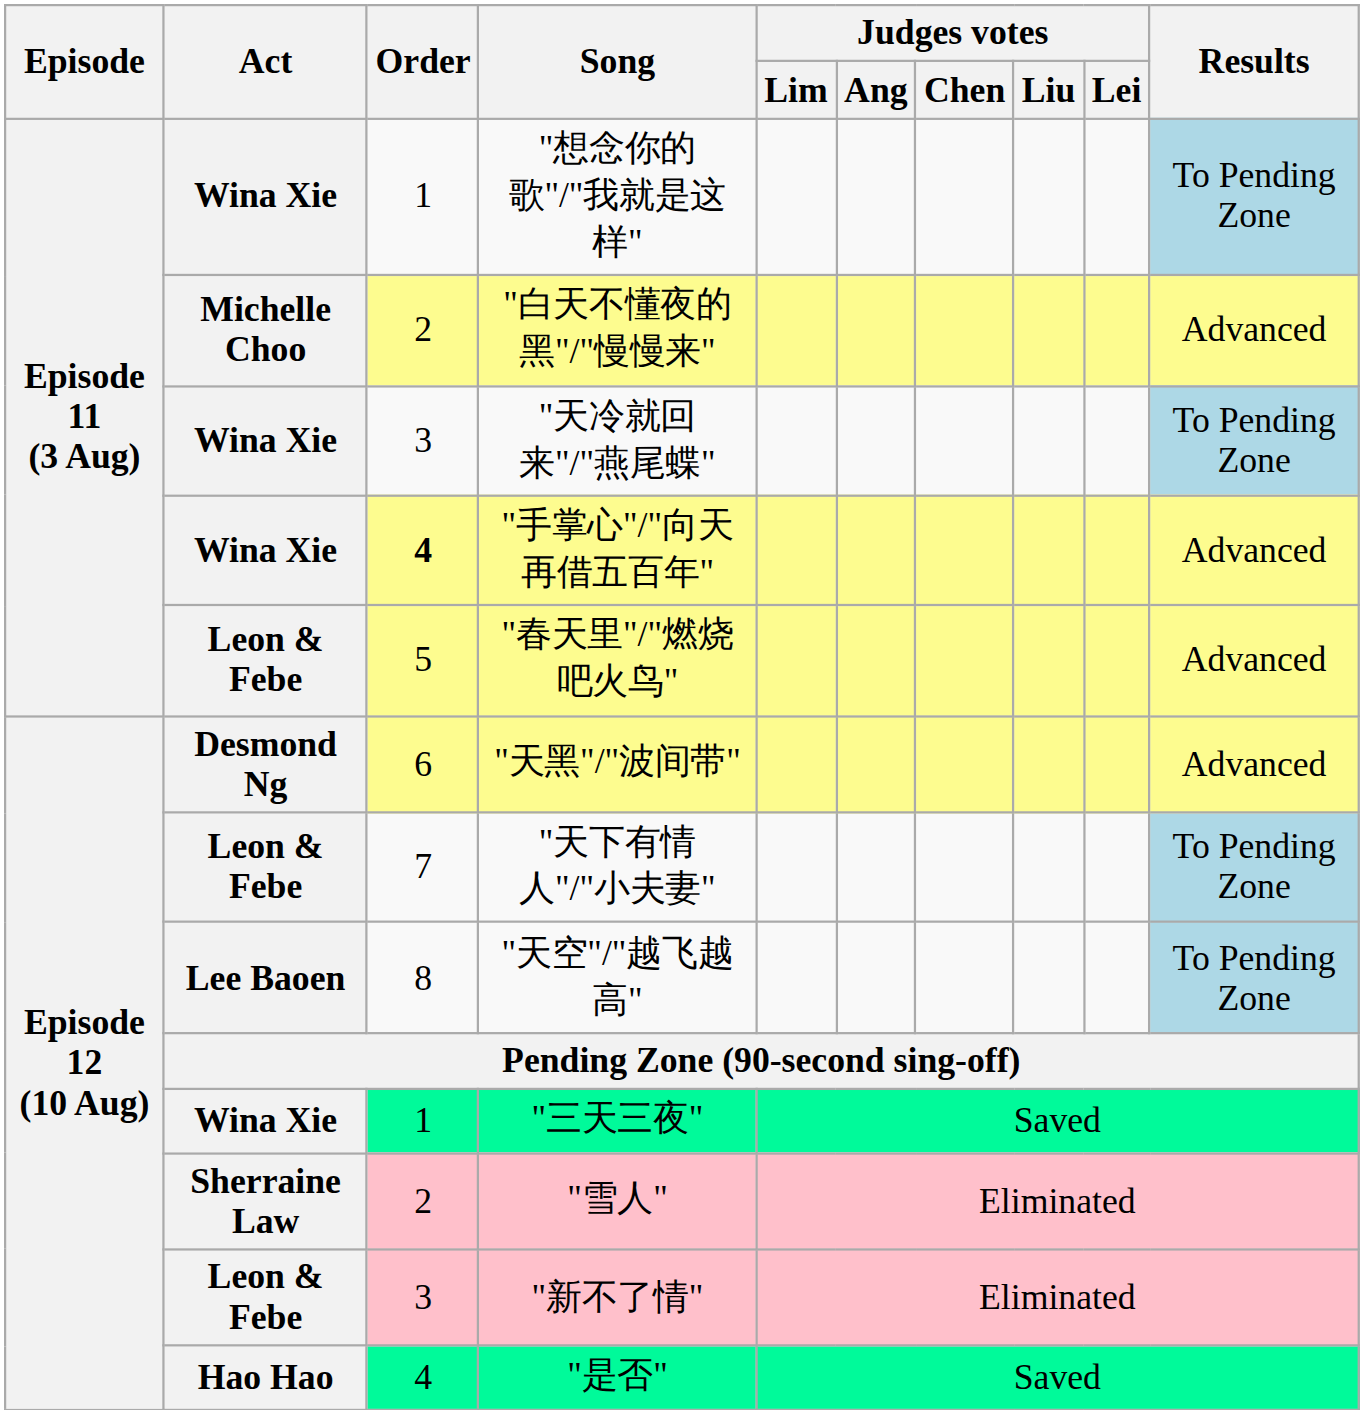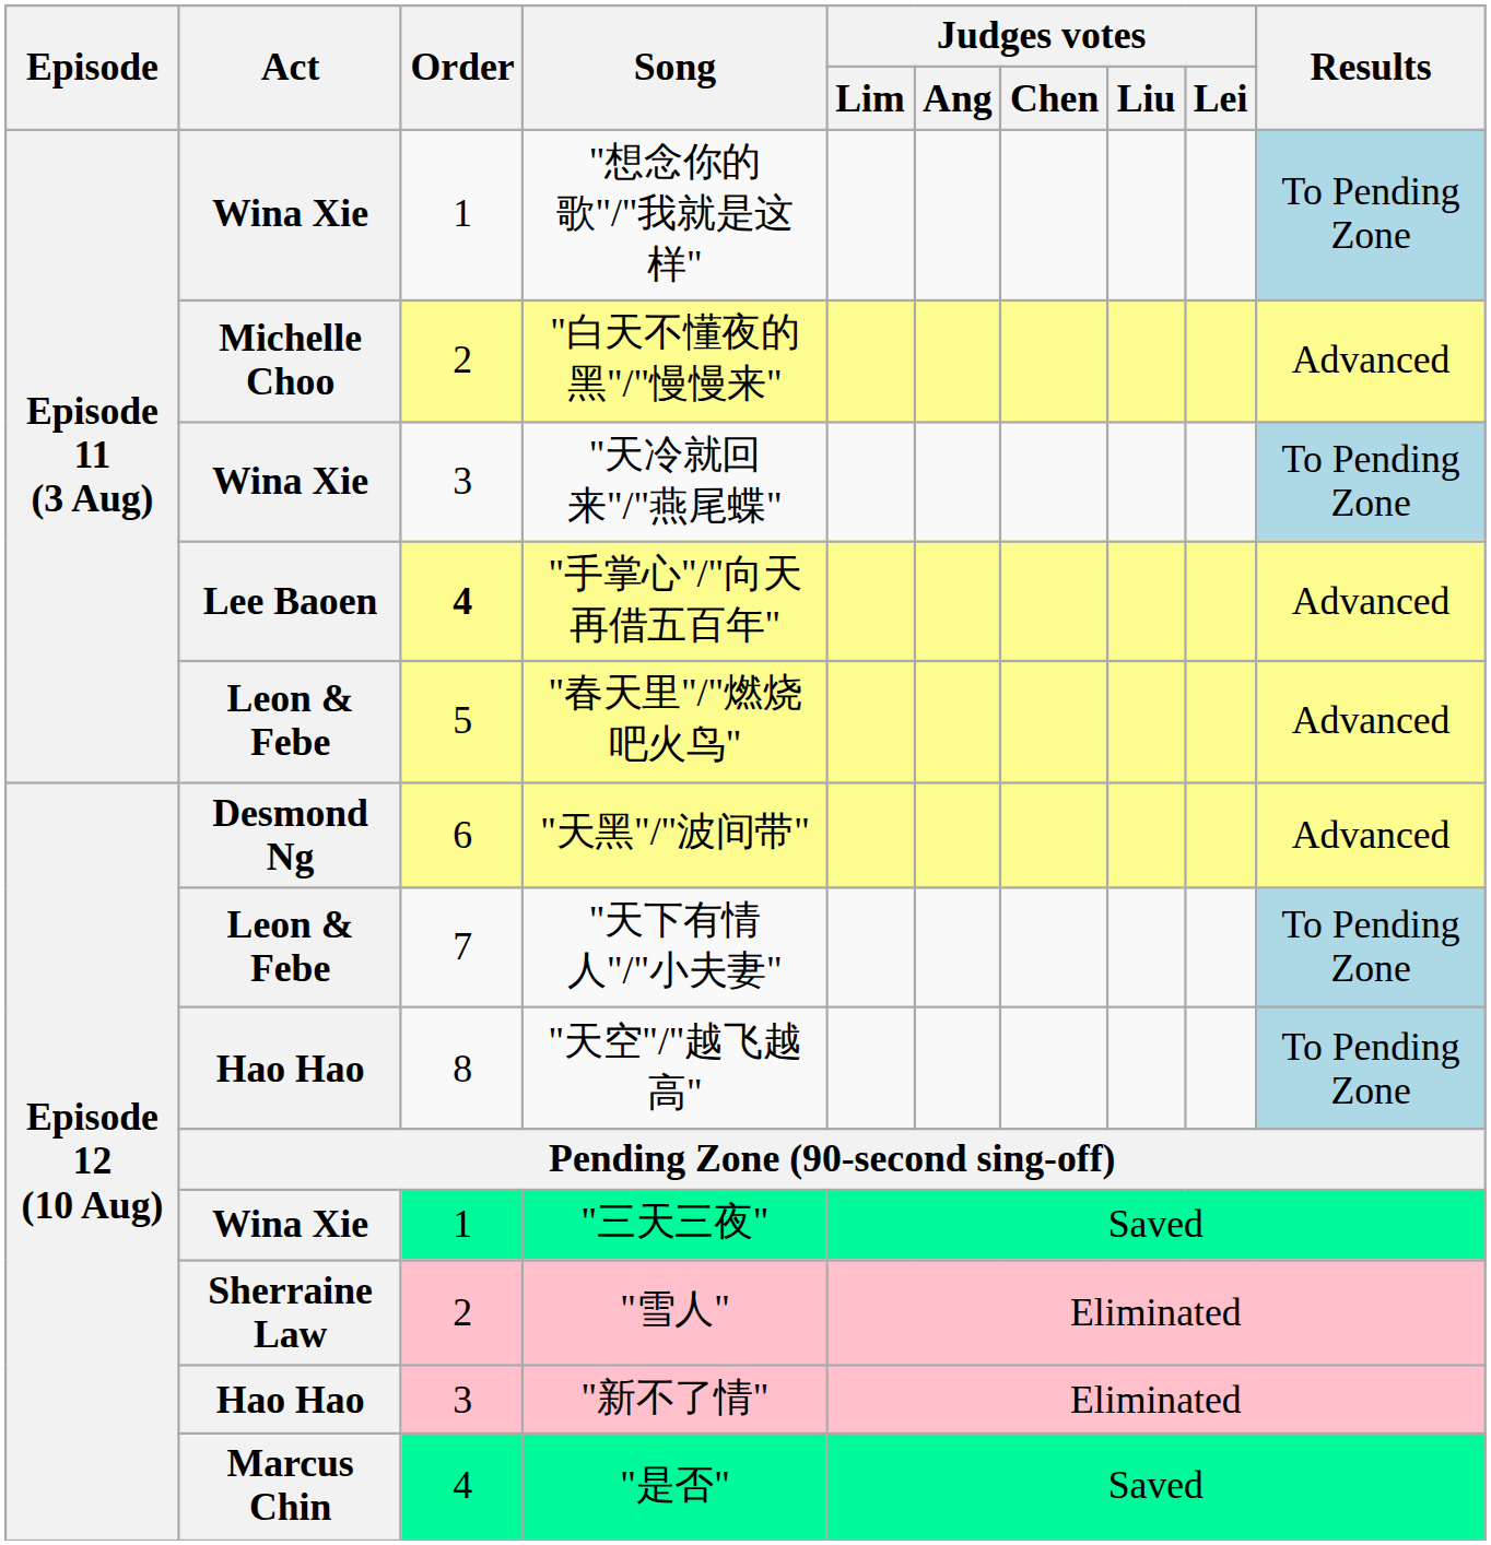"手掌心"/"向天再借五百年" | Act: Wina Xie -> Lee Baoen
"天空"/"越飞越高" | Act: Lee Baoen -> Hao Hao
"新不了情" | Act: Leon & Febe -> Hao Hao
"是否" | Act: Hao Hao -> Marcus Chin
